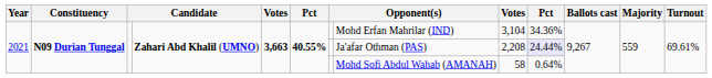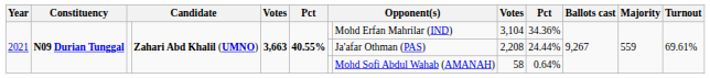row 3 | column 10: lavender background -> no background
